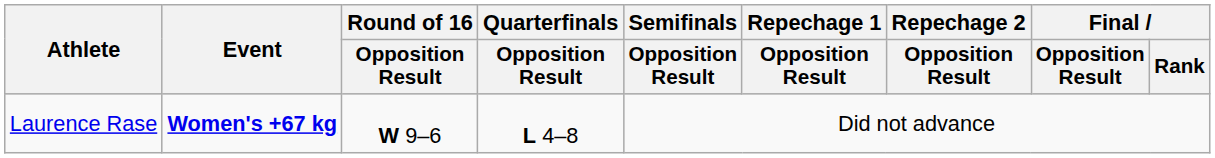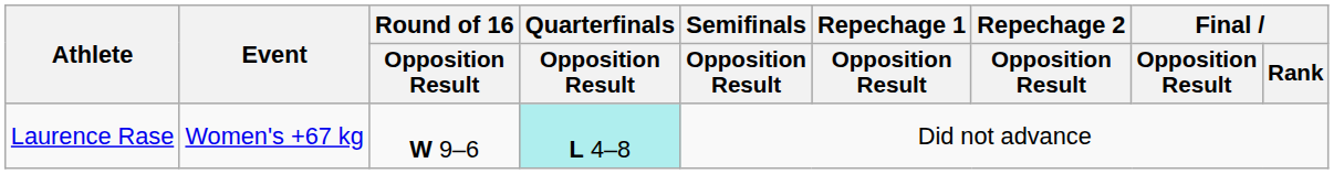Laurence Rase | Event: bold -> normal
Laurence Rase | Quarterfinals / Opposition Result: no background -> paleturquoise background
